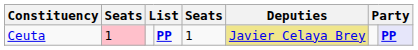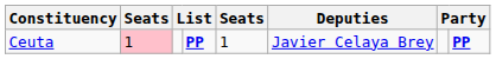Ceuta | Deputies: khaki background -> no background
Ceuta | column 8: lavender background -> no background
